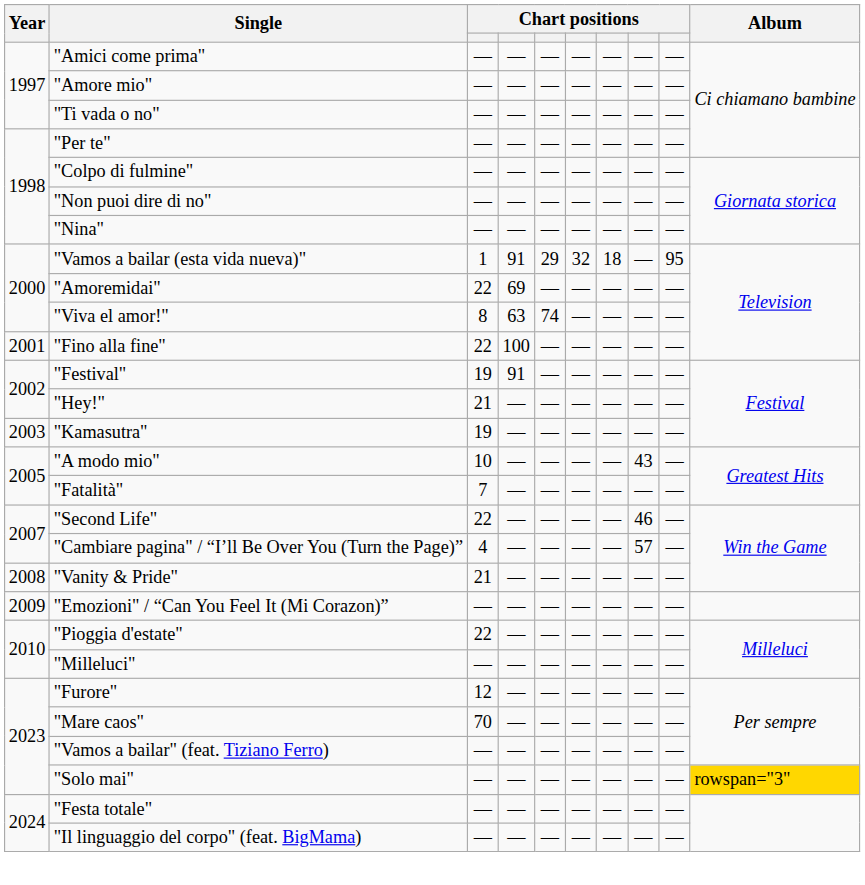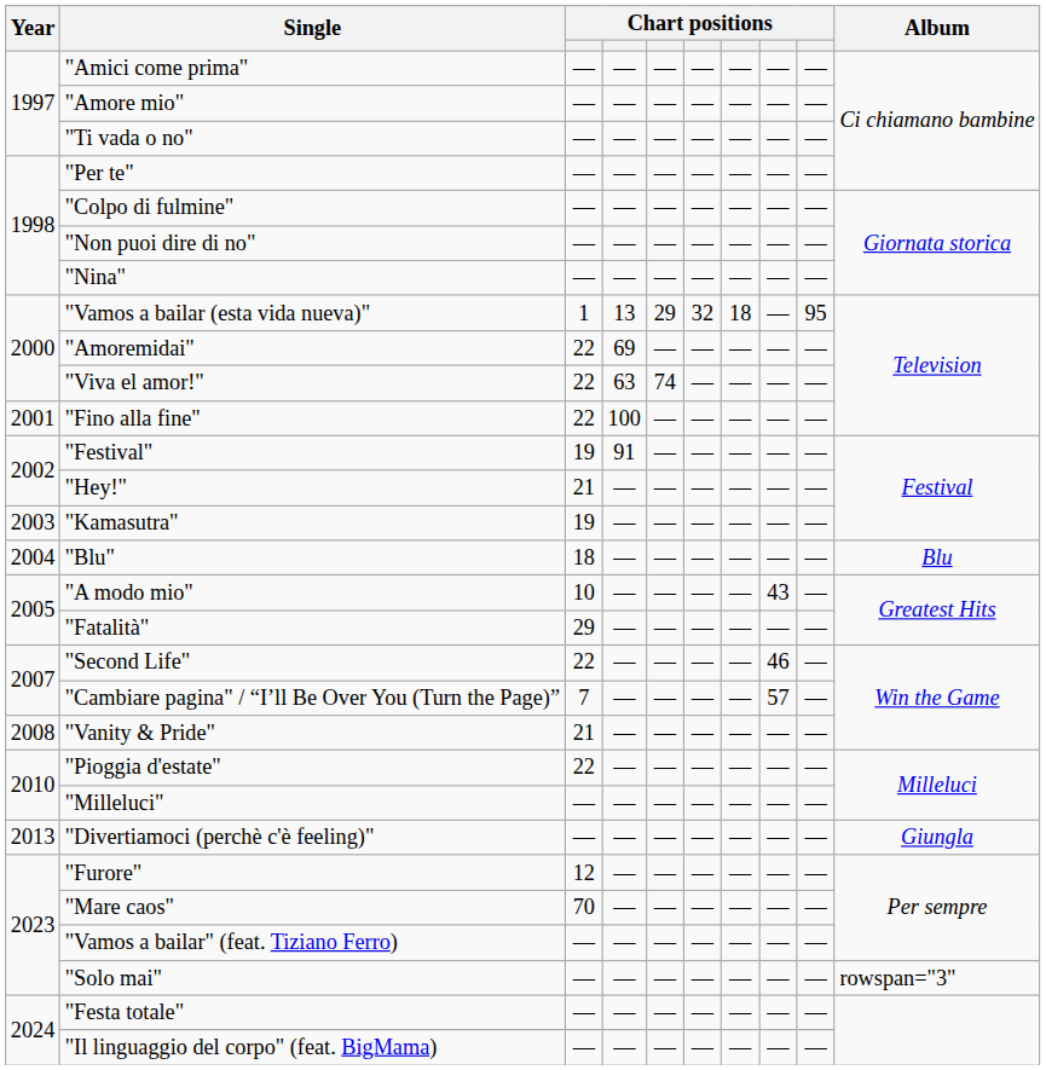"Vamos a bailar (esta vida nueva)" | column 4: 91 -> 13
"Viva el amor!" | column 3: 8 -> 22
+ row: 2004 | "Blu" | 18 | — | — | — | — | — | — | Blu
"Fatalità" | column 3: 7 -> 29
"Cambiare pagina" / “I’ll Be Over You (Turn the Page)” | column 3: 4 -> 7
- row: 2009 | "Emozioni" / “Can You Feel It (Mi Corazon)” | — | — | — | — | — | — | —
+ row: 2013 | "Divertiamoci (perchè c'è feeling)" | — | — | — | — | — | — | — | Giungla
"Solo mai" | Album: gold background -> no background
